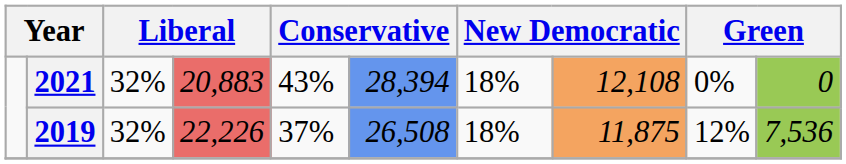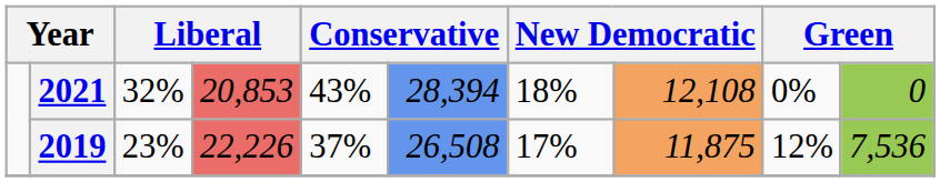2021 | column 4: 20,883 -> 20,853
2019 | column 3: 32% -> 23%
2019 | column 7: 18% -> 17%
